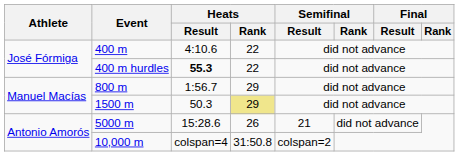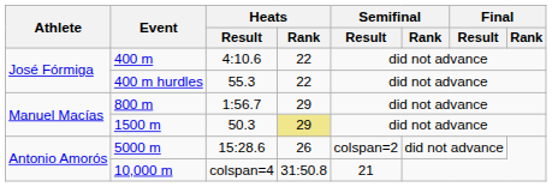400 m hurdles | Heats / Result: bold -> normal
5000 m | Semifinal / Result: 21 -> colspan=2
10,000 m | Semifinal / Result: colspan=2 -> 21
